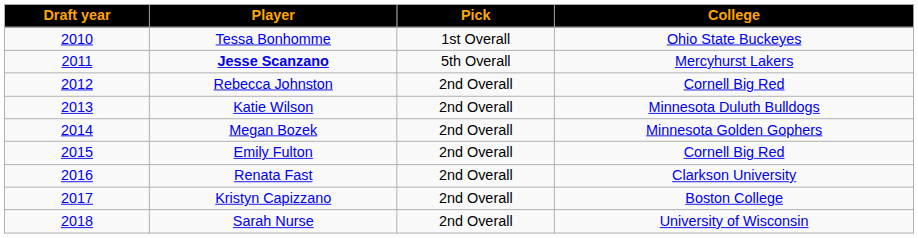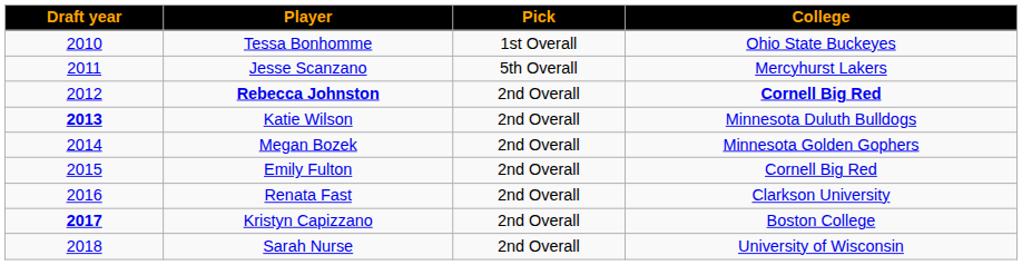row 3 | Player: bold -> normal
row 4 | Player: normal -> bold
row 4 | College: normal -> bold
row 5 | Draft year: normal -> bold
row 9 | Draft year: normal -> bold
